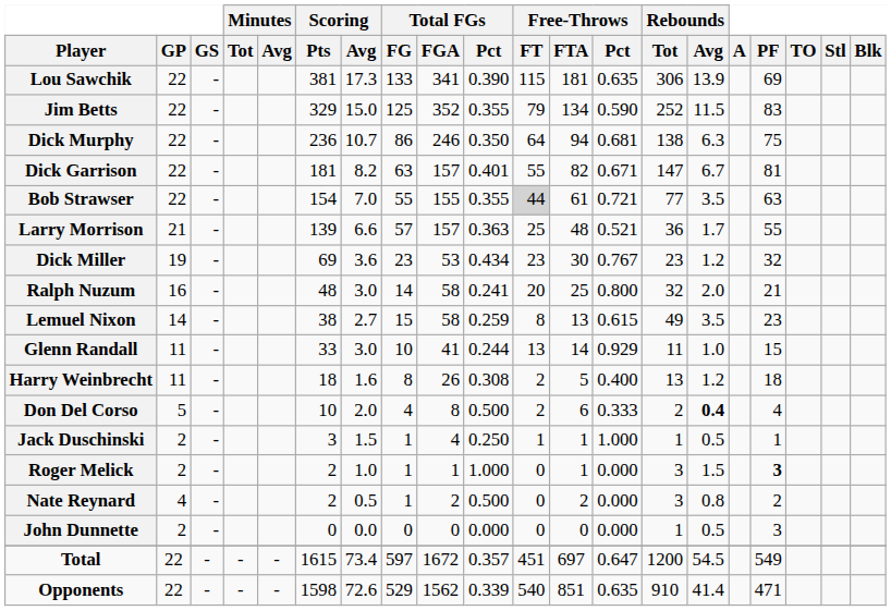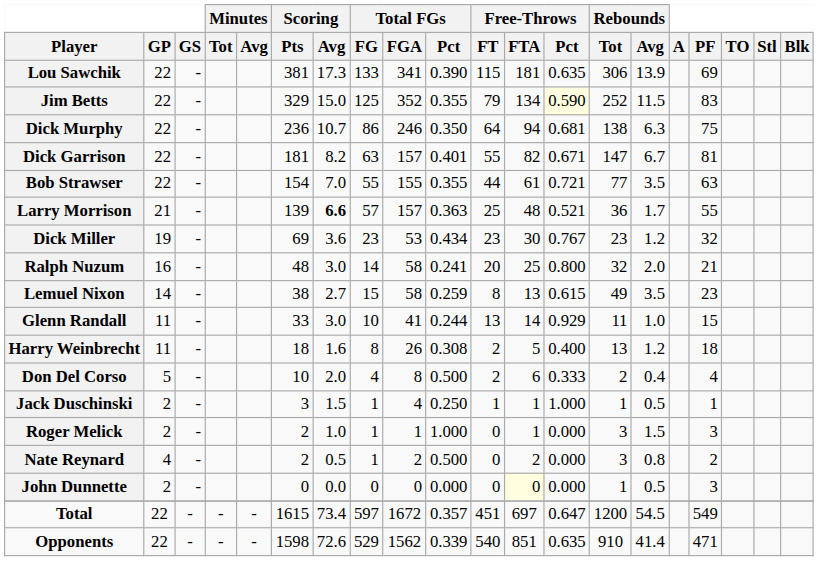Jim Betts | Free-Throws / Pct: no background -> lightyellow background
Bob Strawser | Free-Throws / FT: lightgrey background -> no background
Larry Morrison | Scoring / Avg: normal -> bold
Don Del Corso | Rebounds / Avg: bold -> normal
Roger Melick | PF: bold -> normal
John Dunnette | Free-Throws / FTA: no background -> lightyellow background
